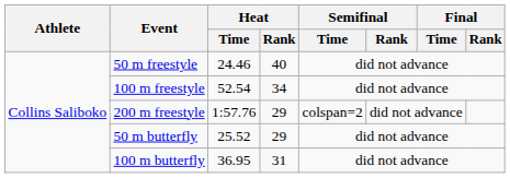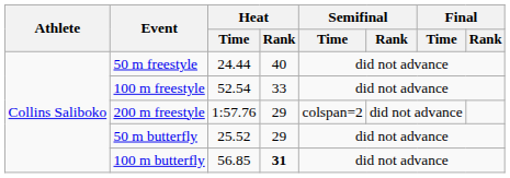50 m freestyle | Heat / Time: 24.46 -> 24.44
100 m freestyle | Heat / Rank: 34 -> 33
100 m butterfly | Heat / Time: 36.95 -> 56.85
100 m butterfly | Heat / Rank: normal -> bold
